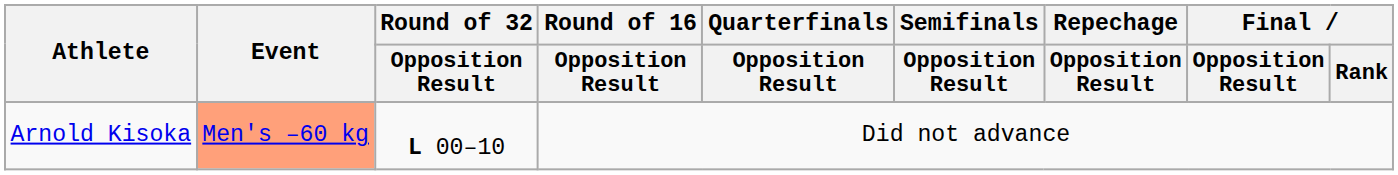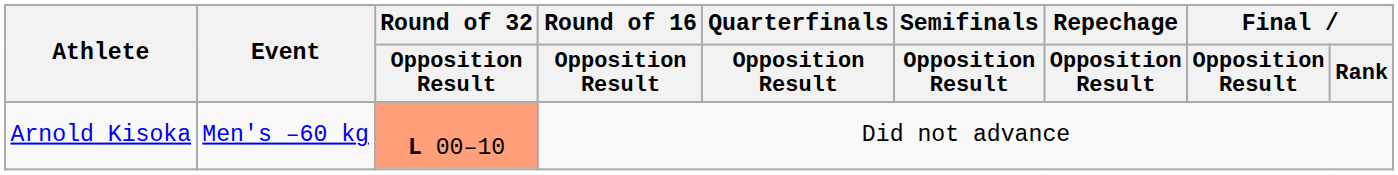Arnold Kisoka | Event: lightsalmon background -> no background
Arnold Kisoka | Round of 32 / Opposition Result: no background -> lightsalmon background
